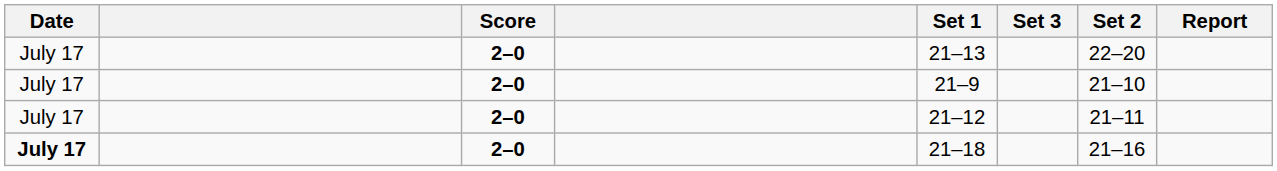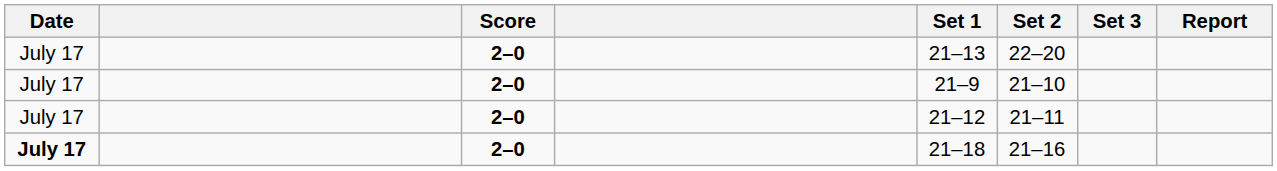columns swapped: Set 2 <-> Set 3
